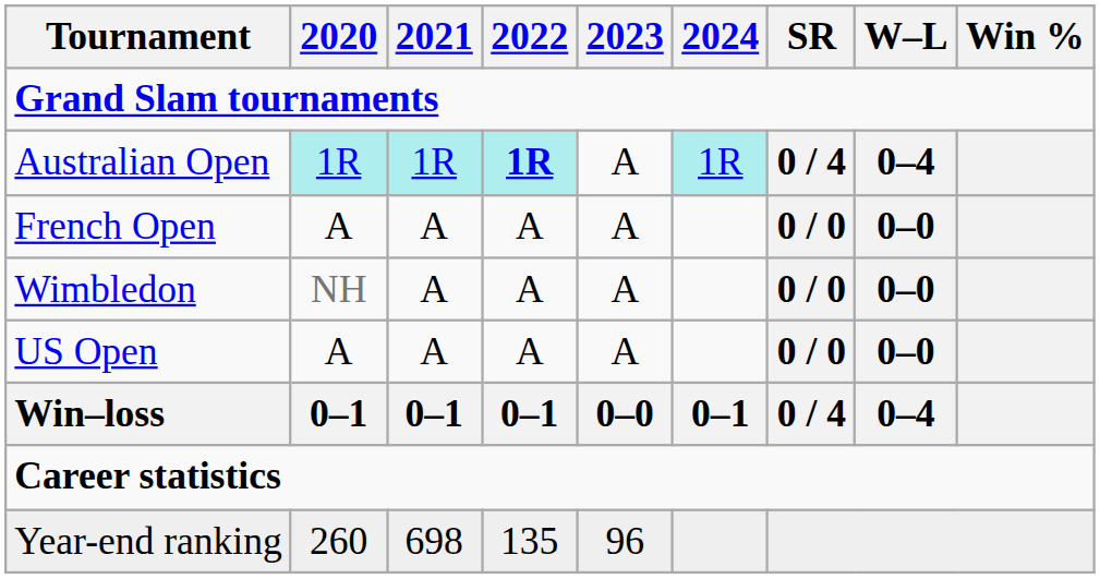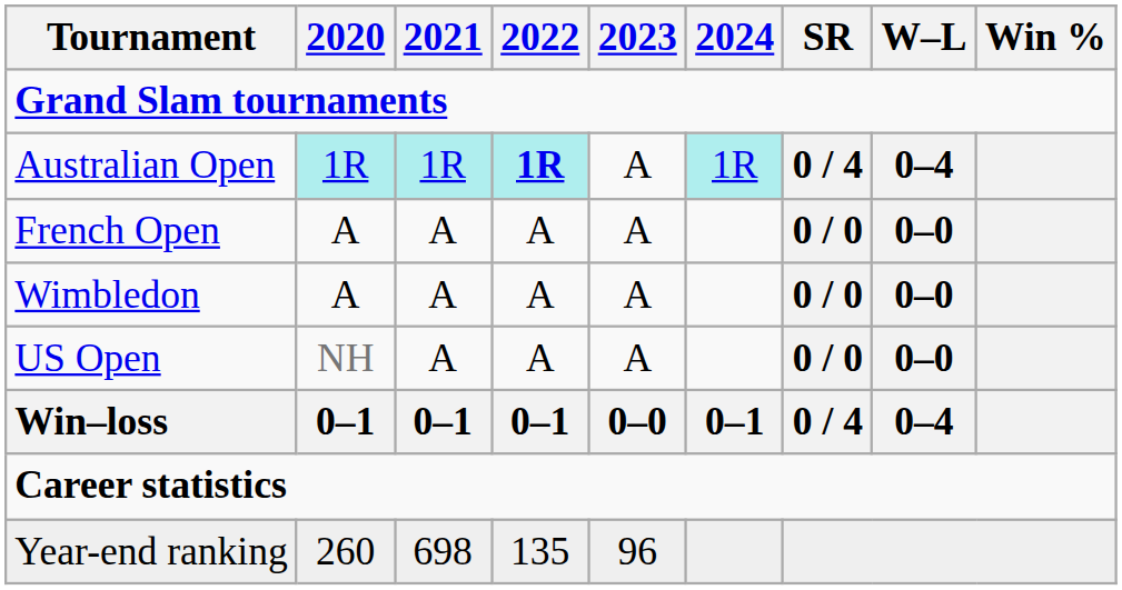Wimbledon | 2020: NH -> A
US Open | 2020: A -> NH
